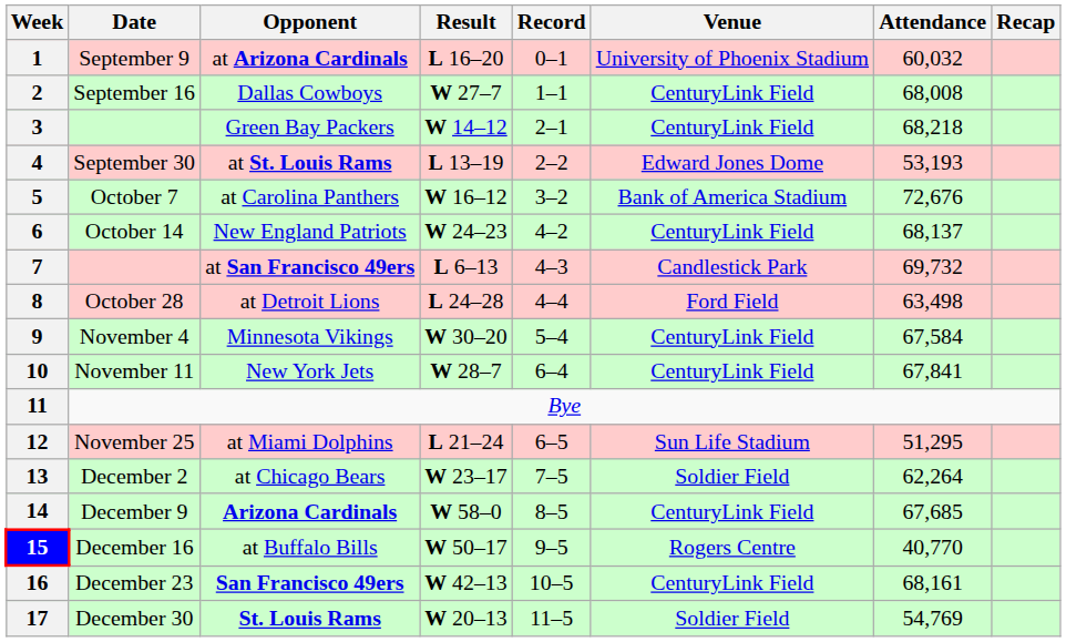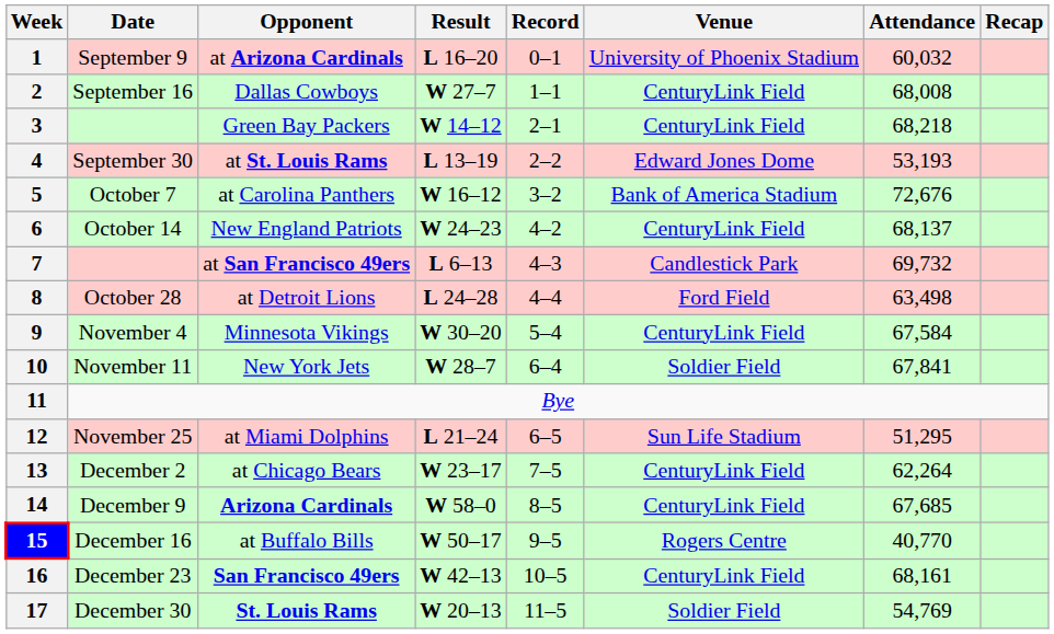10 | Venue: CenturyLink Field -> Soldier Field
13 | Venue: Soldier Field -> CenturyLink Field
